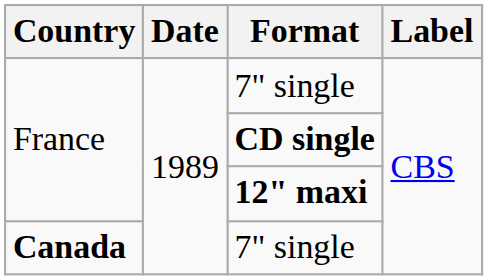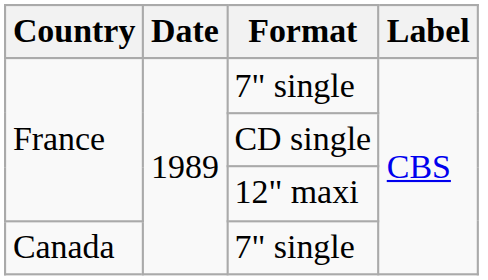CD single | Format: bold -> normal
12" maxi | Format: bold -> normal
Canada / 7" single | Country: bold -> normal
